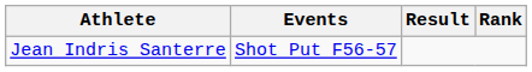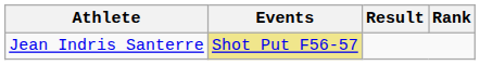Jean Indris Santerre | Events: no background -> khaki background
